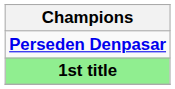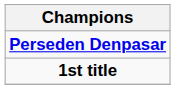row 3 | column 1: lightgreen background -> no background
